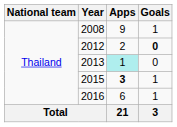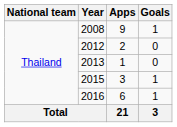2012 | Goals: bold -> normal
2013 | Apps: paleturquoise background -> no background
2015 | Apps: bold -> normal
